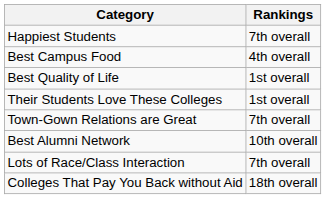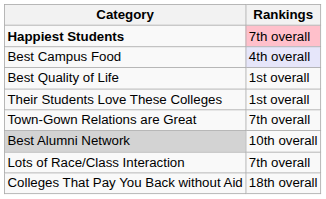row 2 | Category: normal -> bold
row 2 | Rankings: no background -> pink background
row 3 | Rankings: no background -> lavender background
row 7 | Category: no background -> lightgrey background
